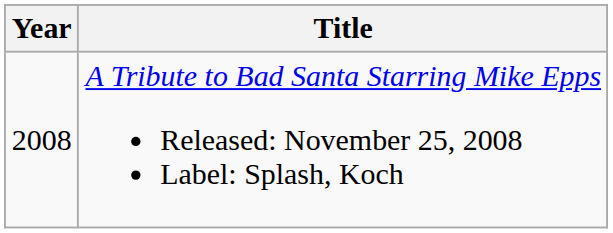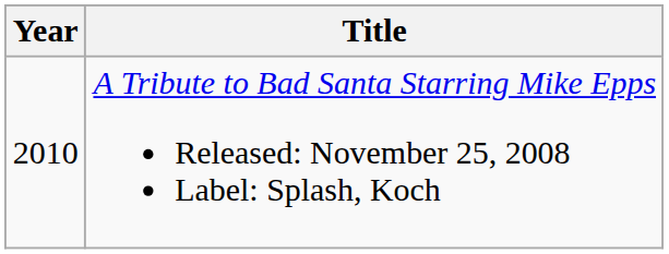row 2 | Year: 2008 -> 2010
